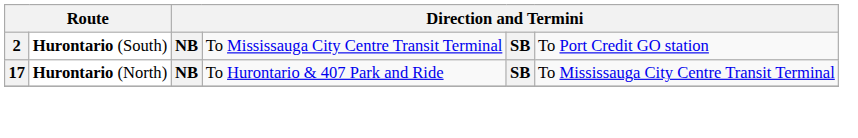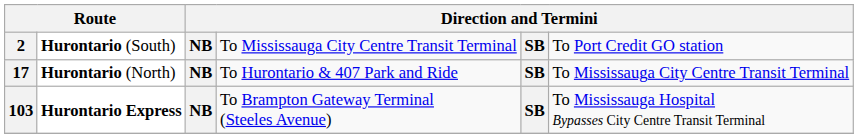+ row: 103 | Hurontario Express | NB | To Brampton Gateway Terminal (Steeles Avenue) | SB | To Mississauga Hospital Bypasses City Centre Transit Terminal
